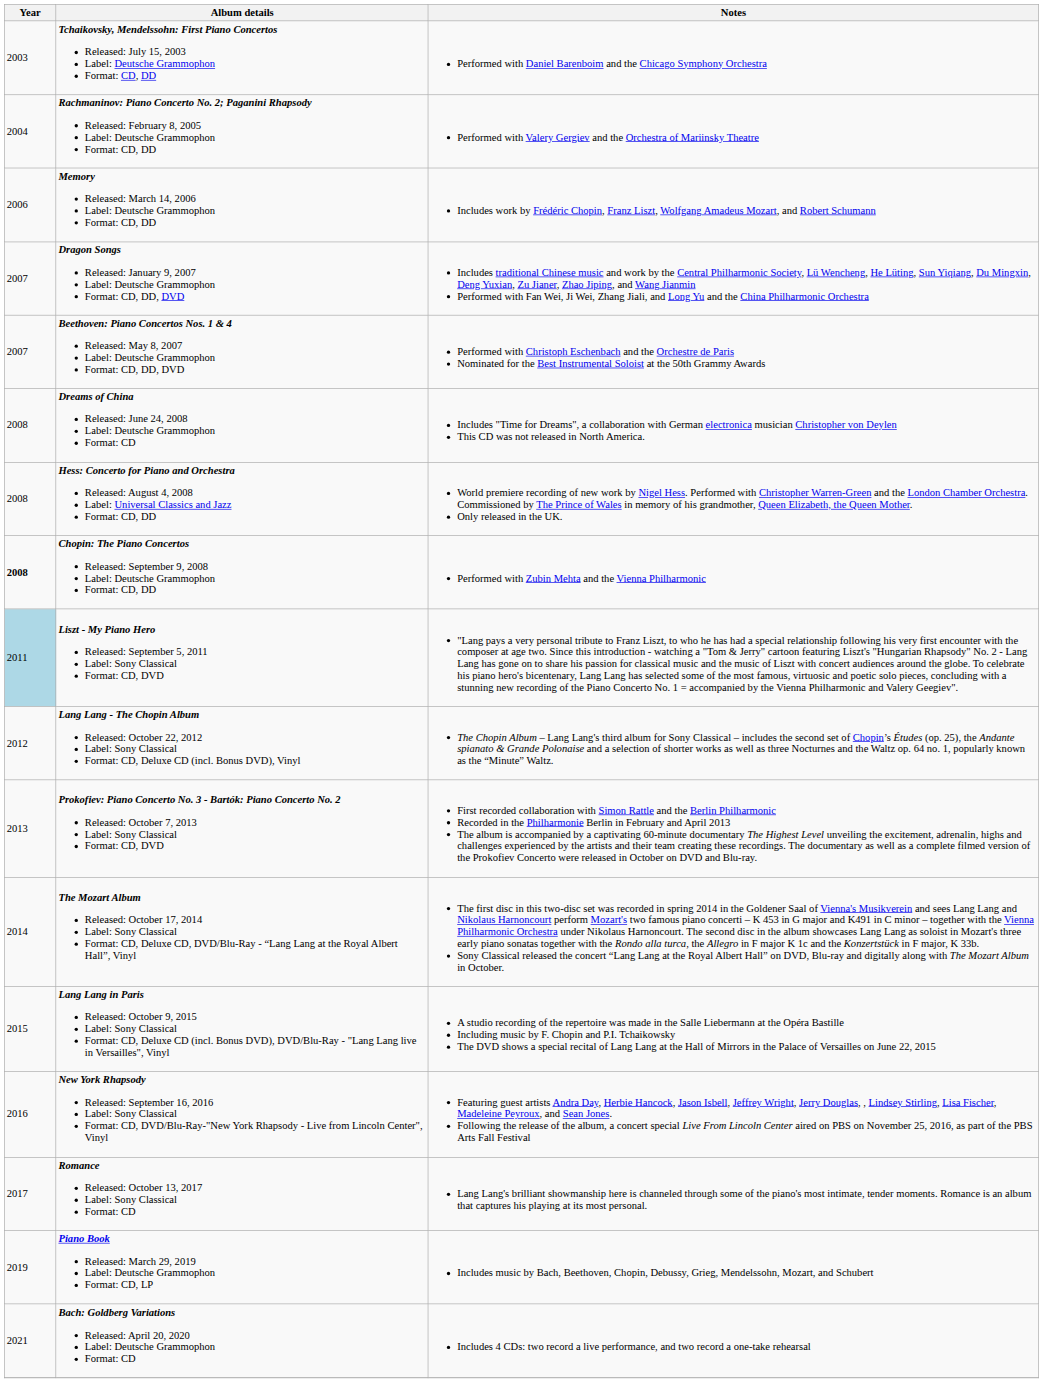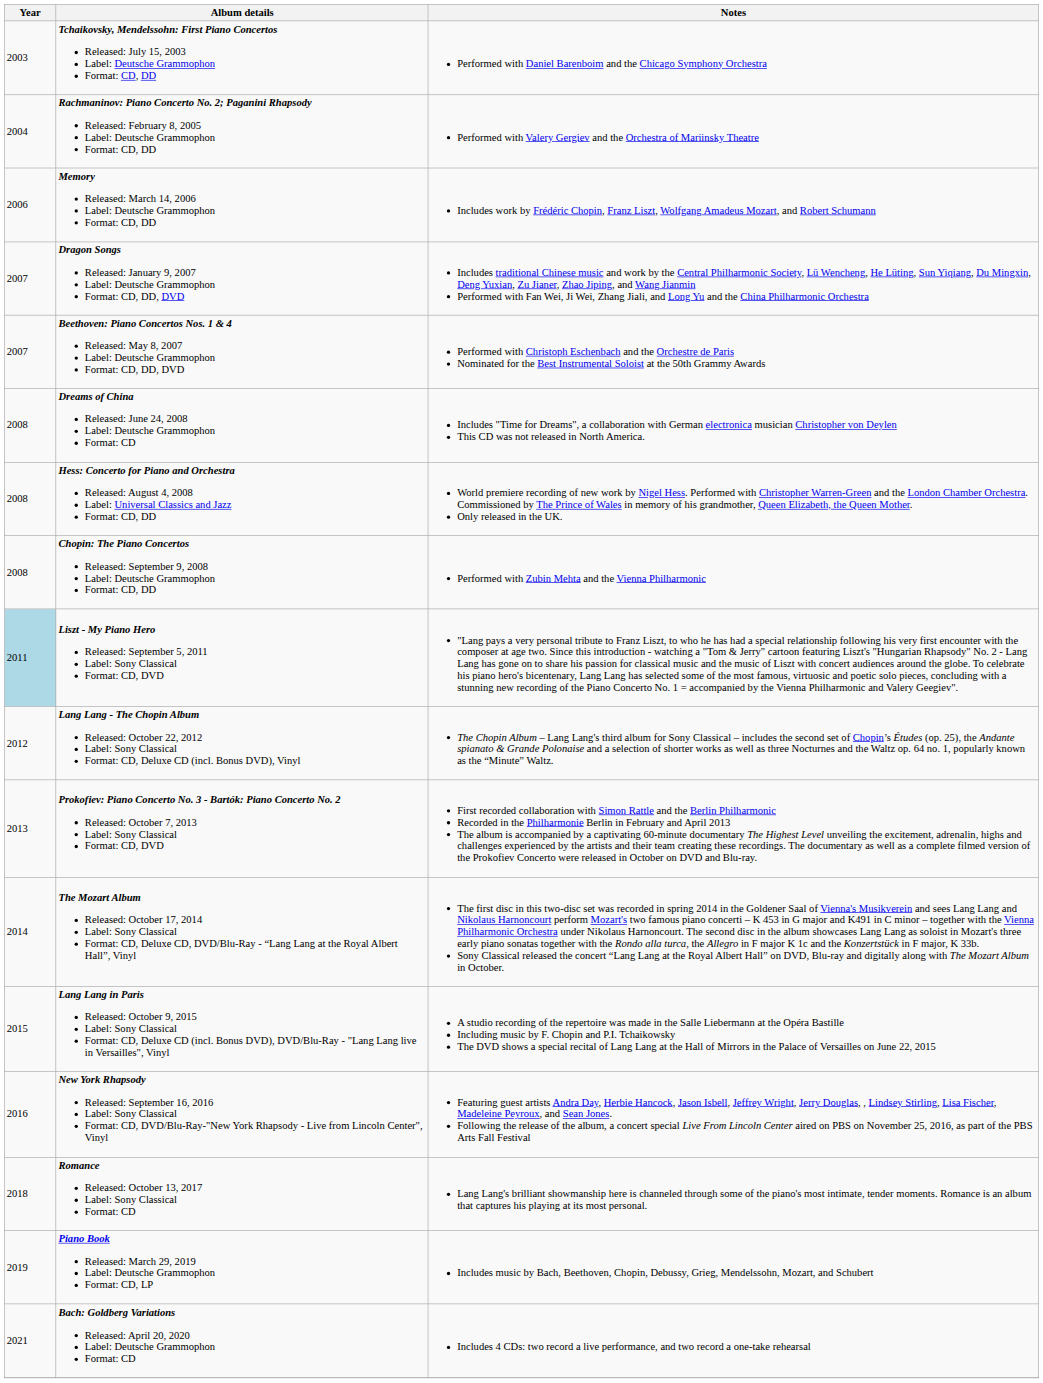row 9 | Year: bold -> normal
row 16 | Year: 2017 -> 2018
